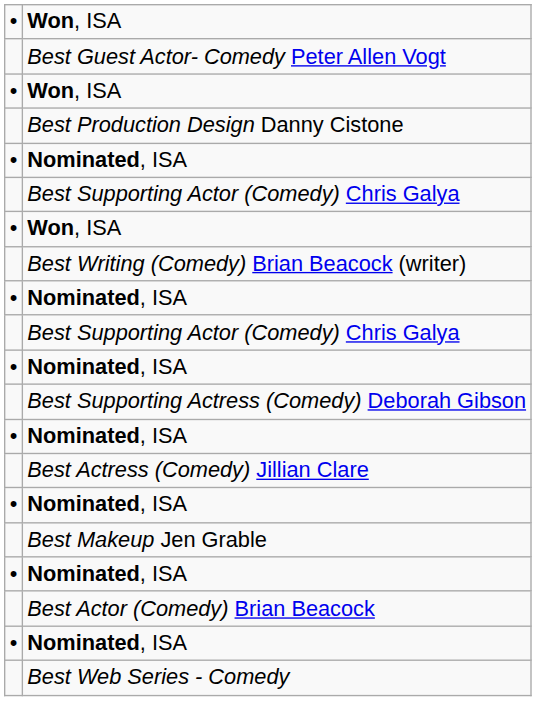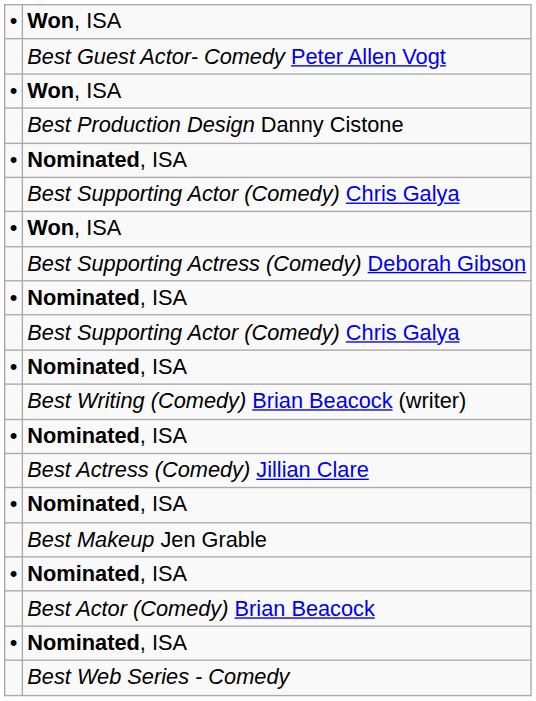row 8 | column 2: Best Writing (Comedy) Brian Beacock (writer) -> Best Supporting Actress (Comedy) Deborah Gibson
row 12 | column 2: Best Supporting Actress (Comedy) Deborah Gibson -> Best Writing (Comedy) Brian Beacock (writer)
